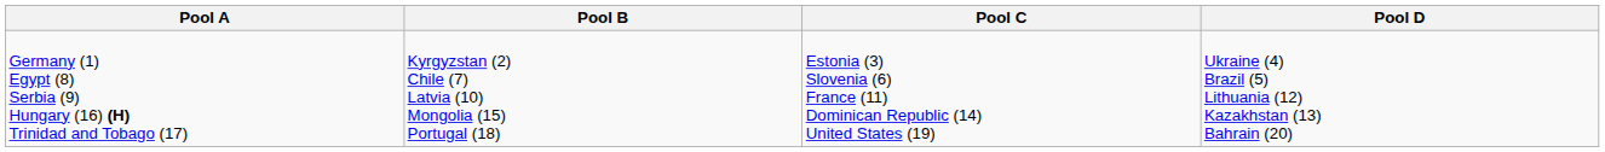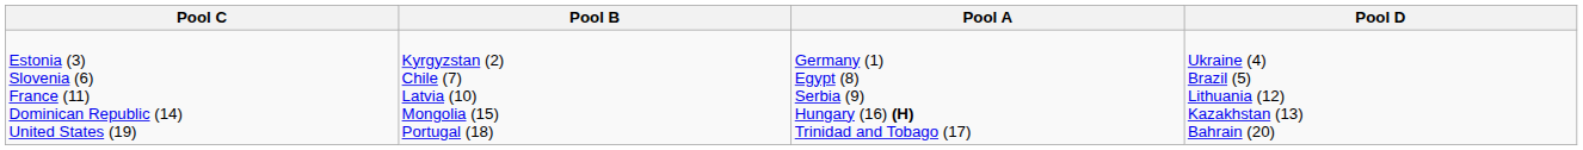columns swapped: Pool A <-> Pool C
